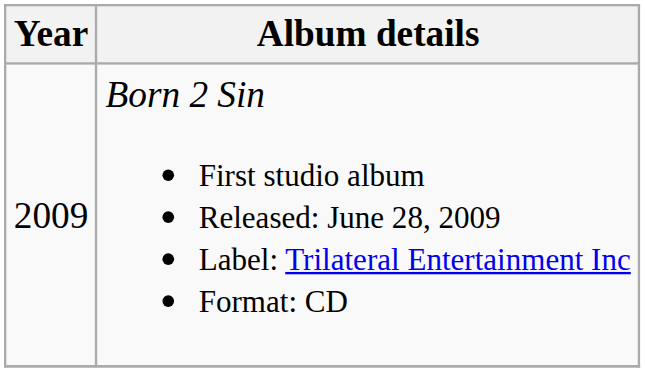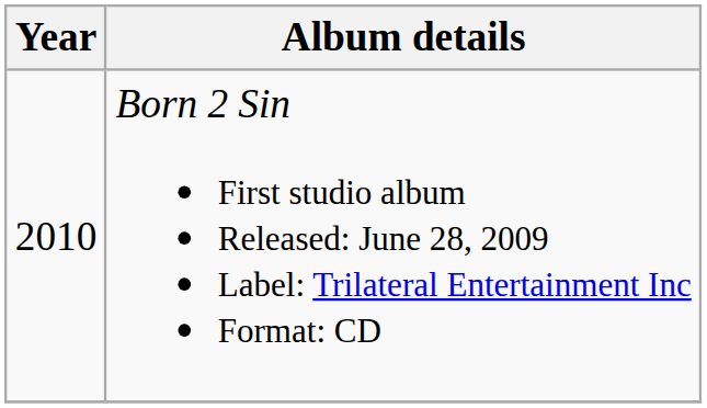row 2 | Year: 2009 -> 2010
